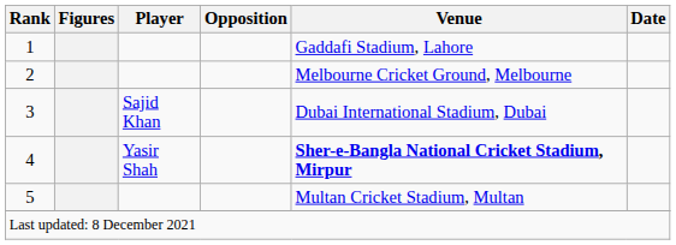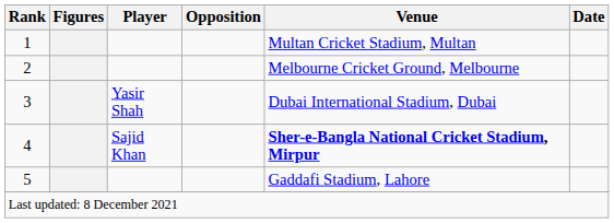1 | Venue: Gaddafi Stadium, Lahore -> Multan Cricket Stadium, Multan
3 | Player: Sajid Khan -> Yasir Shah
4 | Player: Yasir Shah -> Sajid Khan
5 | Venue: Multan Cricket Stadium, Multan -> Gaddafi Stadium, Lahore
